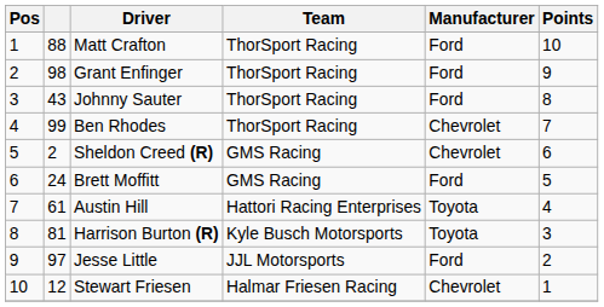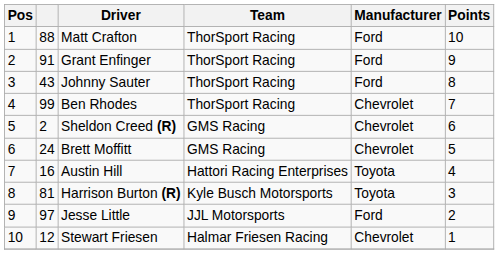Grant Enfinger | column 2: 98 -> 91
Brett Moffitt | Manufacturer: Ford -> Chevrolet
Austin Hill | column 2: 61 -> 16
